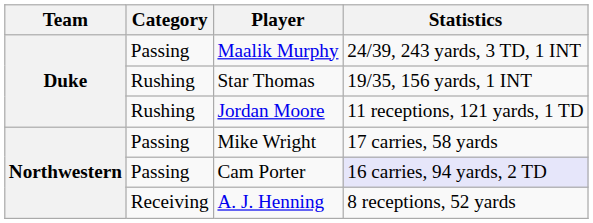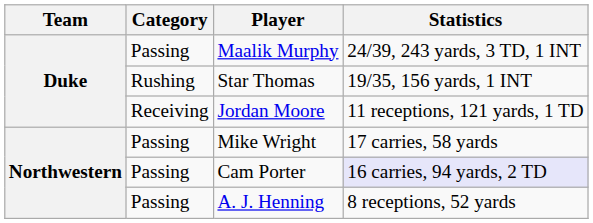Jordan Moore | Category: Rushing -> Receiving
A. J. Henning | Category: Receiving -> Passing
